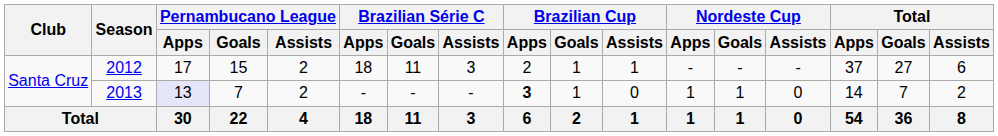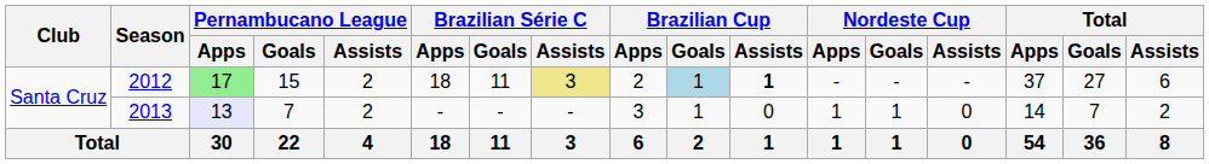2012 | Pernambucano League / Apps: no background -> lightgreen background
2012 | Brazilian Série C / Assists: no background -> khaki background
2012 | Brazilian Cup / Goals: no background -> lightblue background
2012 | Brazilian Cup / Assists: normal -> bold
2013 | Brazilian Cup / Apps: bold -> normal
